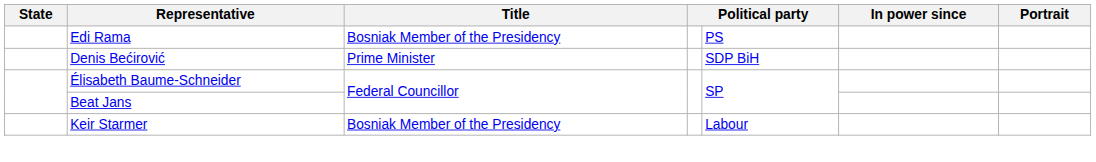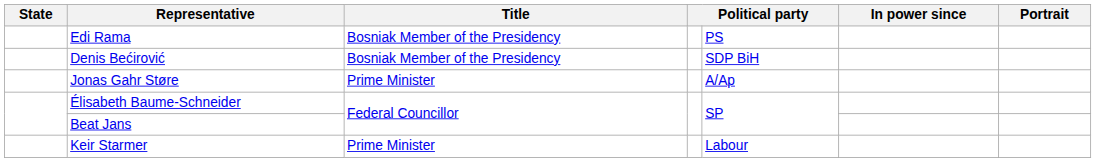Denis Bećirović | Title: Prime Minister -> Bosniak Member of the Presidency
+ row: Jonas Gahr Støre | Prime Minister | A/Ap
Keir Starmer | Title: Bosniak Member of the Presidency -> Prime Minister
